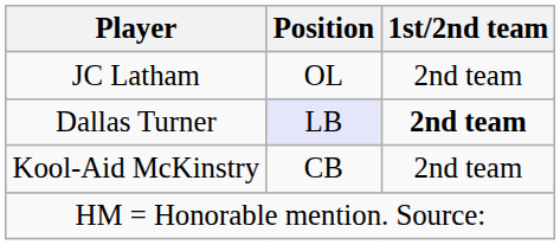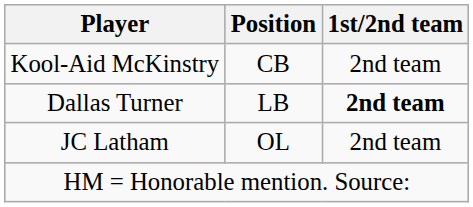rows swapped: JC Latham <-> Kool-Aid McKinstry
Dallas Turner | Position: lavender background -> no background
